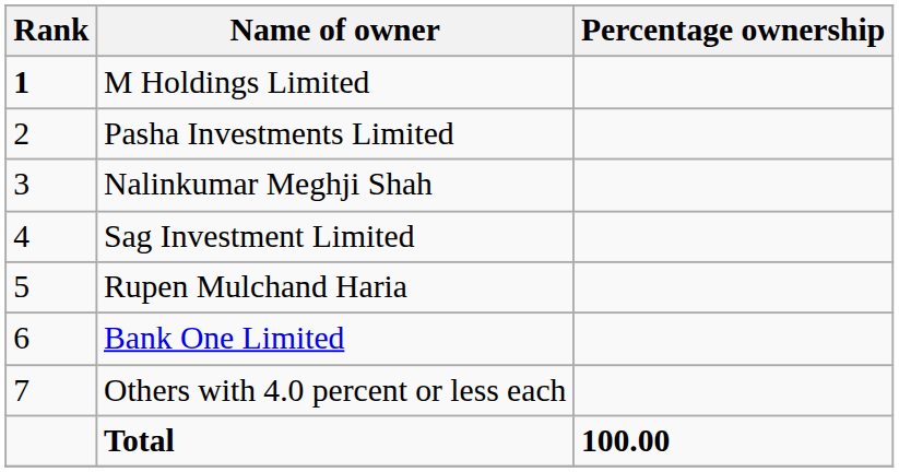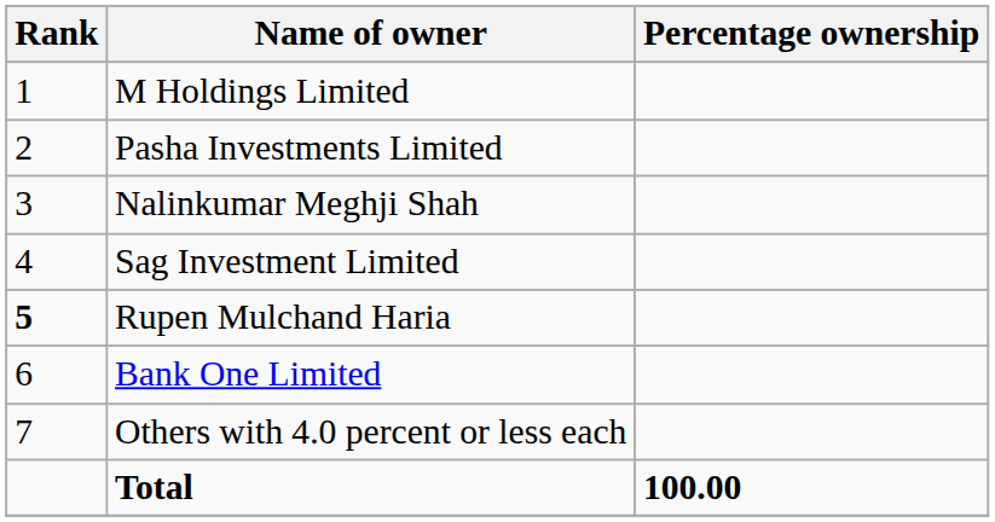M Holdings Limited | Rank: bold -> normal
Rupen Mulchand Haria | Rank: normal -> bold
